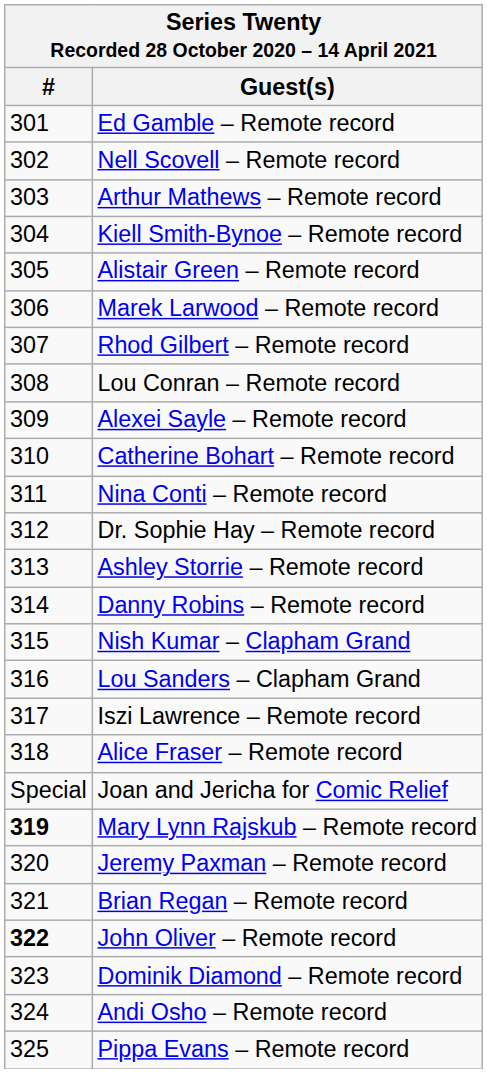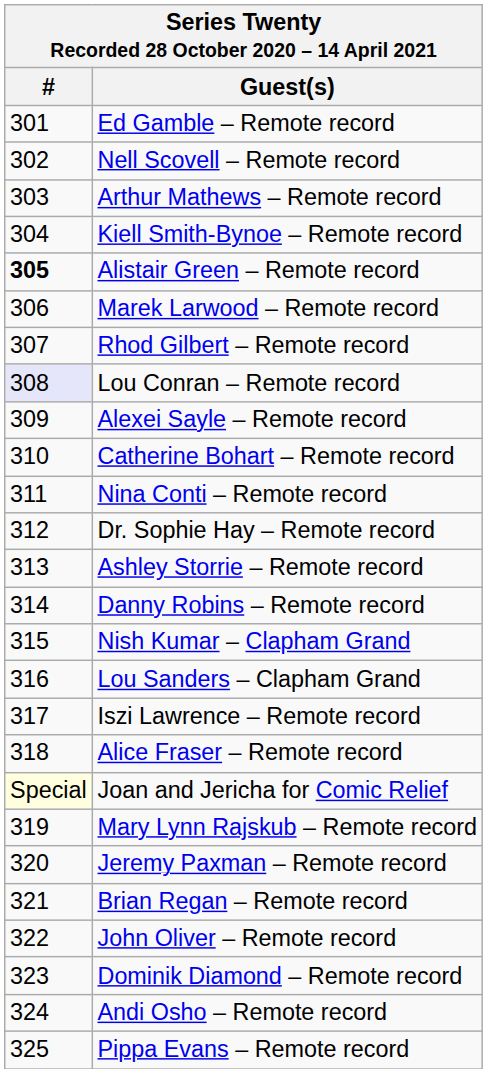Alistair Green – Remote record | #: normal -> bold
Lou Conran – Remote record | #: no background -> lavender background
Joan and Jericha for Comic Relief | #: no background -> lightyellow background
Mary Lynn Rajskub – Remote record | #: bold -> normal
John Oliver – Remote record | #: bold -> normal
